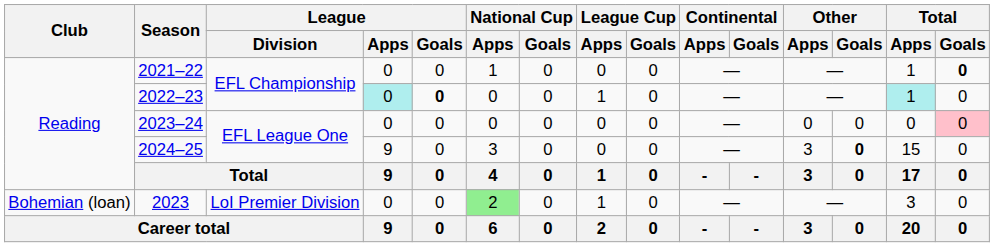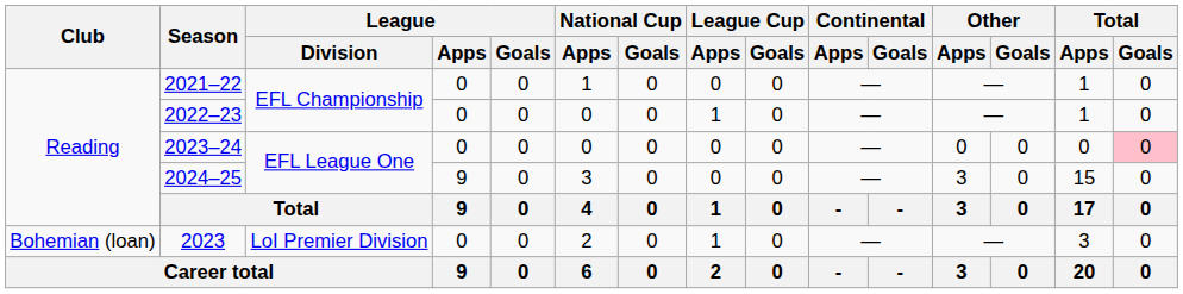2021–22 | Total / Goals: bold -> normal
2022–23 | League / Apps: paleturquoise background -> no background
2022–23 | League / Goals: bold -> normal
2022–23 | Total / Apps: paleturquoise background -> no background
2024–25 | Other / Goals: bold -> normal
2023 | National Cup / Apps: lightgreen background -> no background
